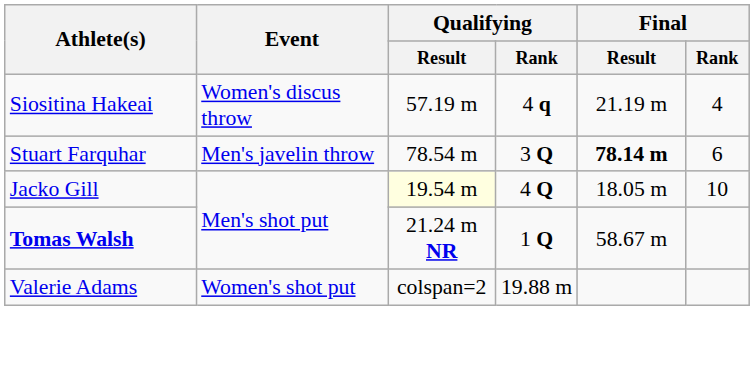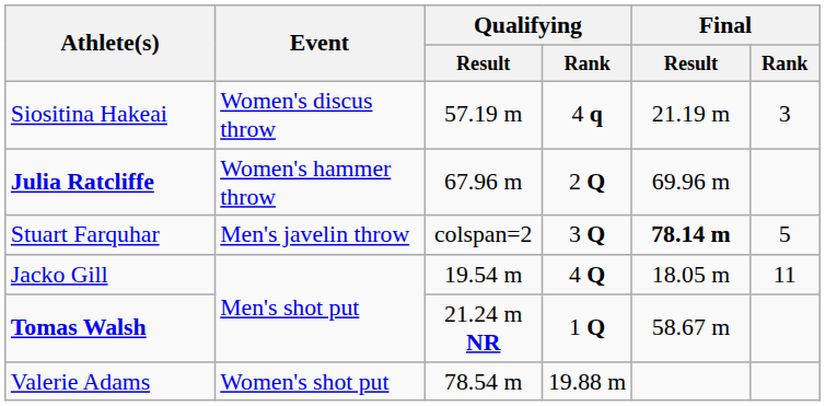Siositina Hakeai | Final / Rank: 4 -> 3
+ row: Julia Ratcliffe | Women's hammer throw | 67.96 m | 2 Q | 69.96 m
Stuart Farquhar | Qualifying / Result: 78.54 m -> colspan=2
Stuart Farquhar | Final / Rank: 6 -> 5
Jacko Gill | Qualifying / Result: lightyellow background -> no background
Jacko Gill | Final / Rank: 10 -> 11
Valerie Adams | Qualifying / Result: colspan=2 -> 78.54 m
